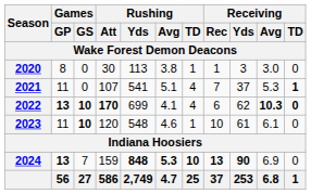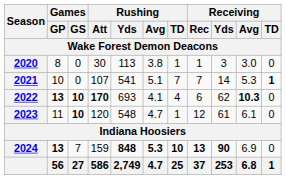2021 | Games / GP: 11 -> 10
2021 | Rushing / TD: 4 -> 7
2021 | Receiving / Yds: 37 -> 14
2022 | Rushing / Yds: 699 -> 693
2022 | Receiving / TD: bold -> normal
2023 | Rushing / Avg: 4.6 -> 4.7
2023 | Receiving / Rec: 10 -> 12
